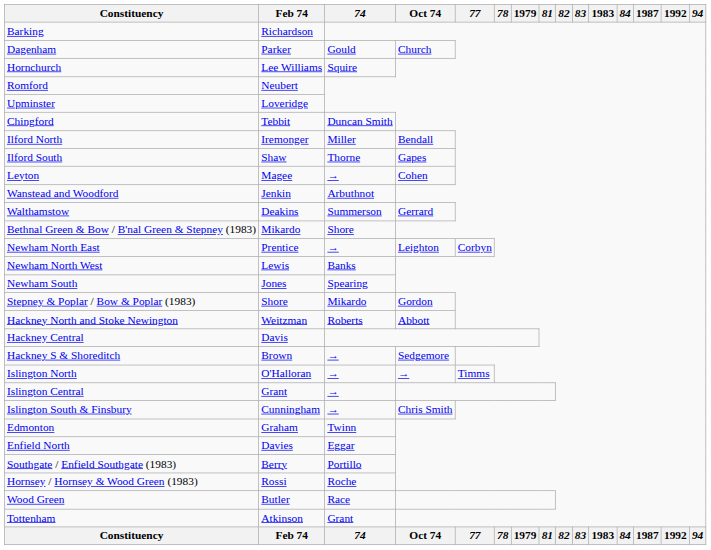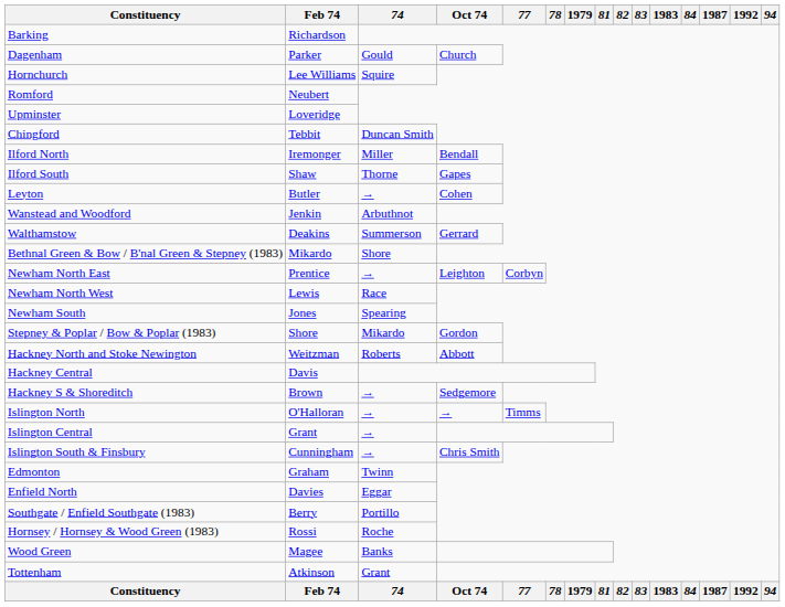Leyton | Feb 74: Magee -> Butler
Newham North West | 74: Banks -> Race
Wood Green | Feb 74: Butler -> Magee
Wood Green | 74: Race -> Banks
